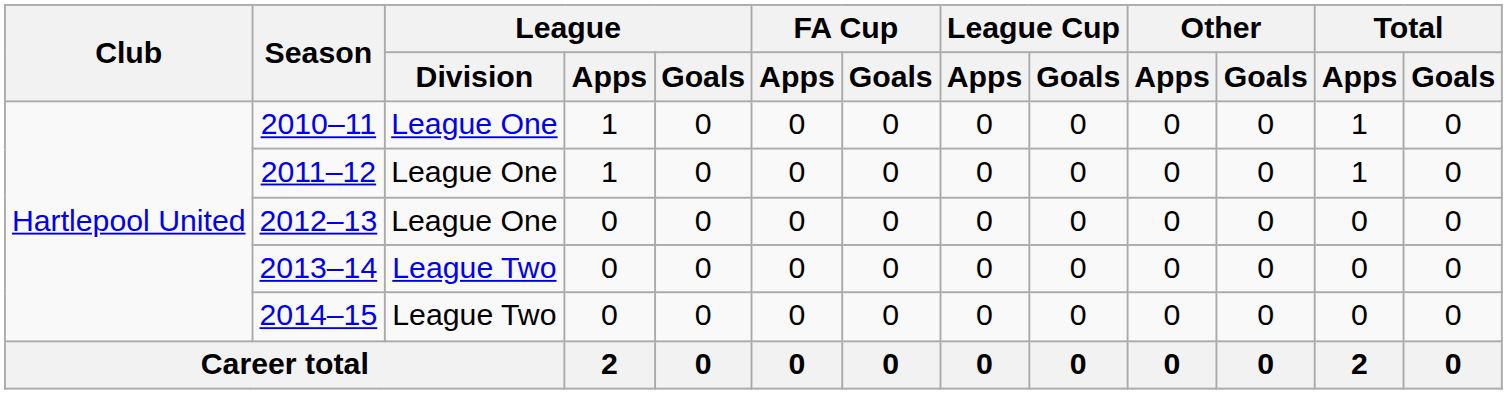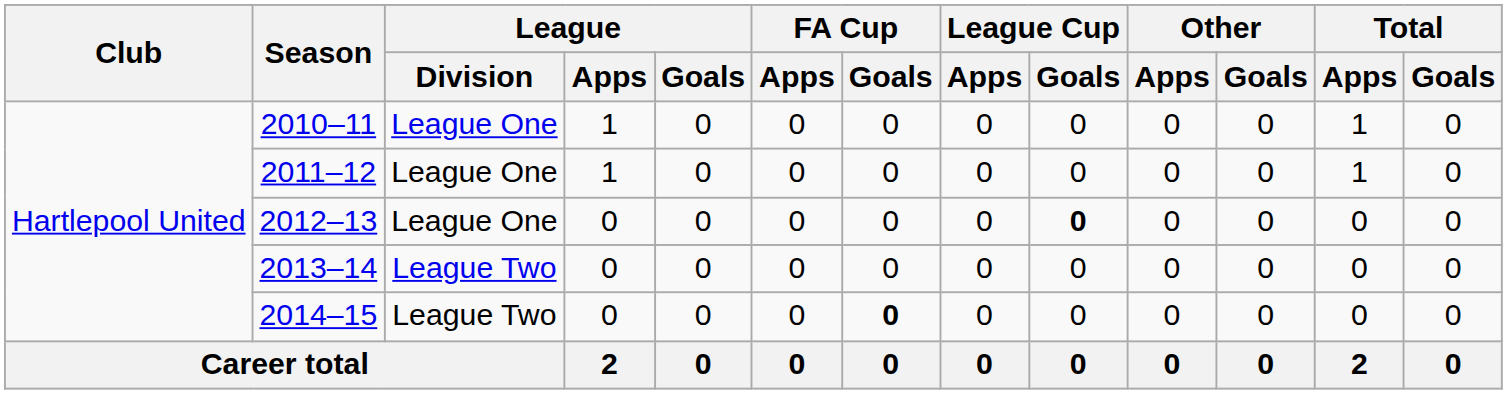2012–13 | League Cup / Goals: normal -> bold
2014–15 | FA Cup / Goals: normal -> bold
